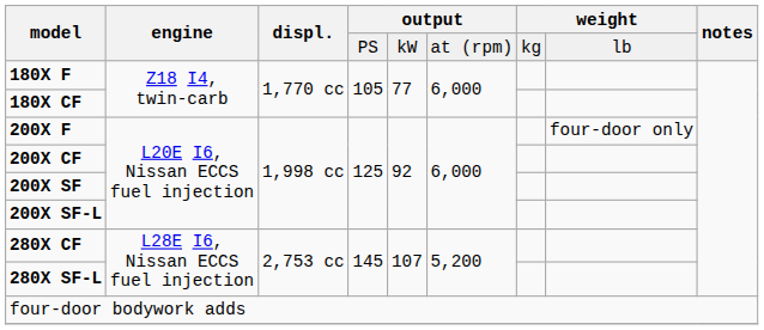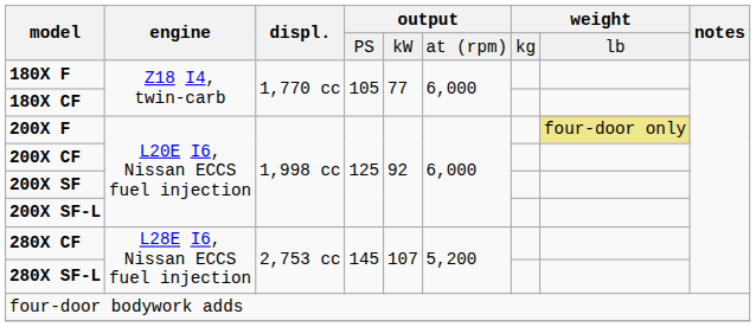200X F | column 8: no background -> khaki background
